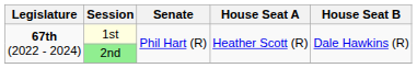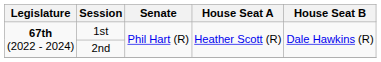1st | Session: lightyellow background -> no background
2nd | Session: lightgreen background -> no background
